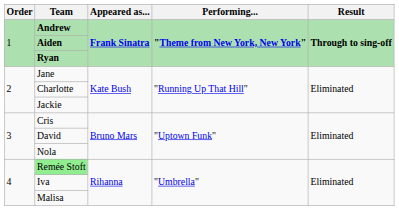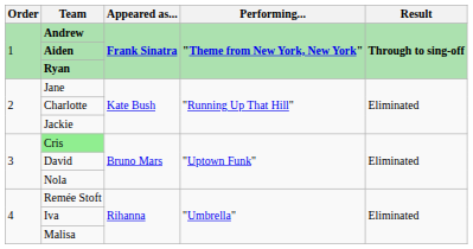Cris | Team: no background -> lightgreen background
Remée Stoft | Team: lightgreen background -> no background
